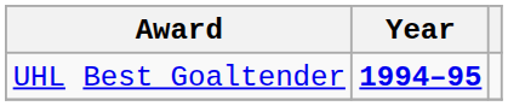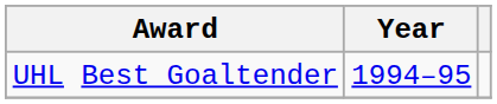UHL Best Goaltender | Year: bold -> normal
